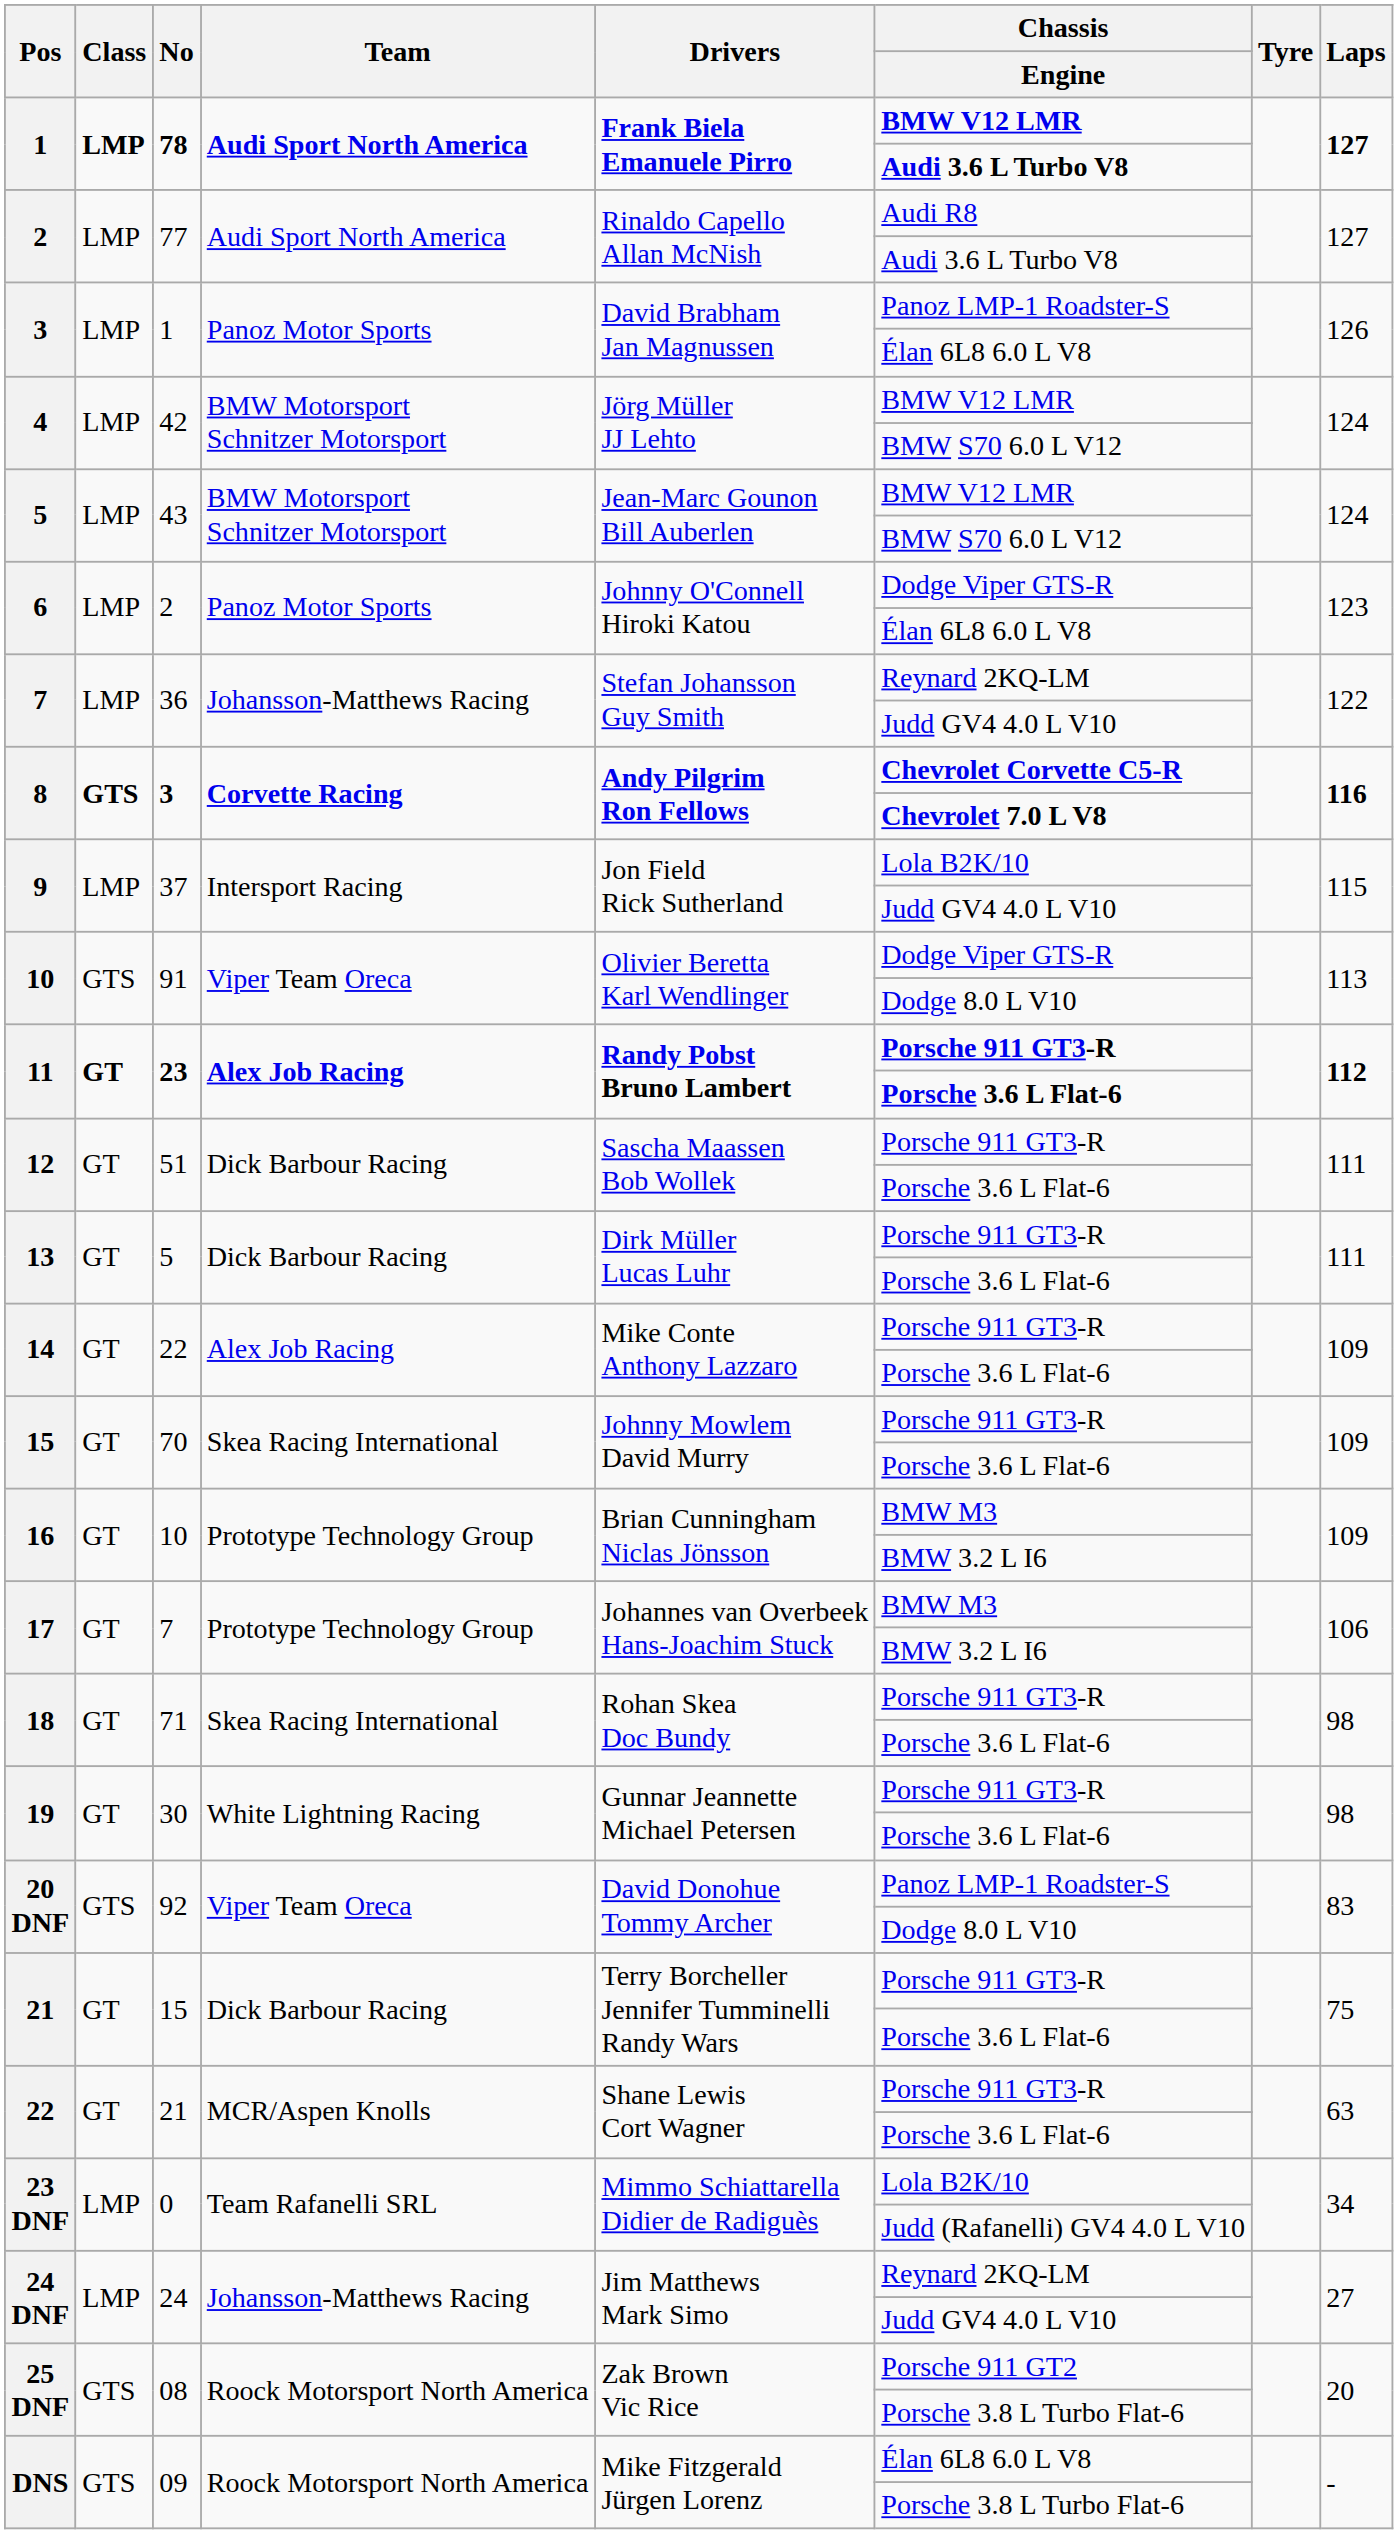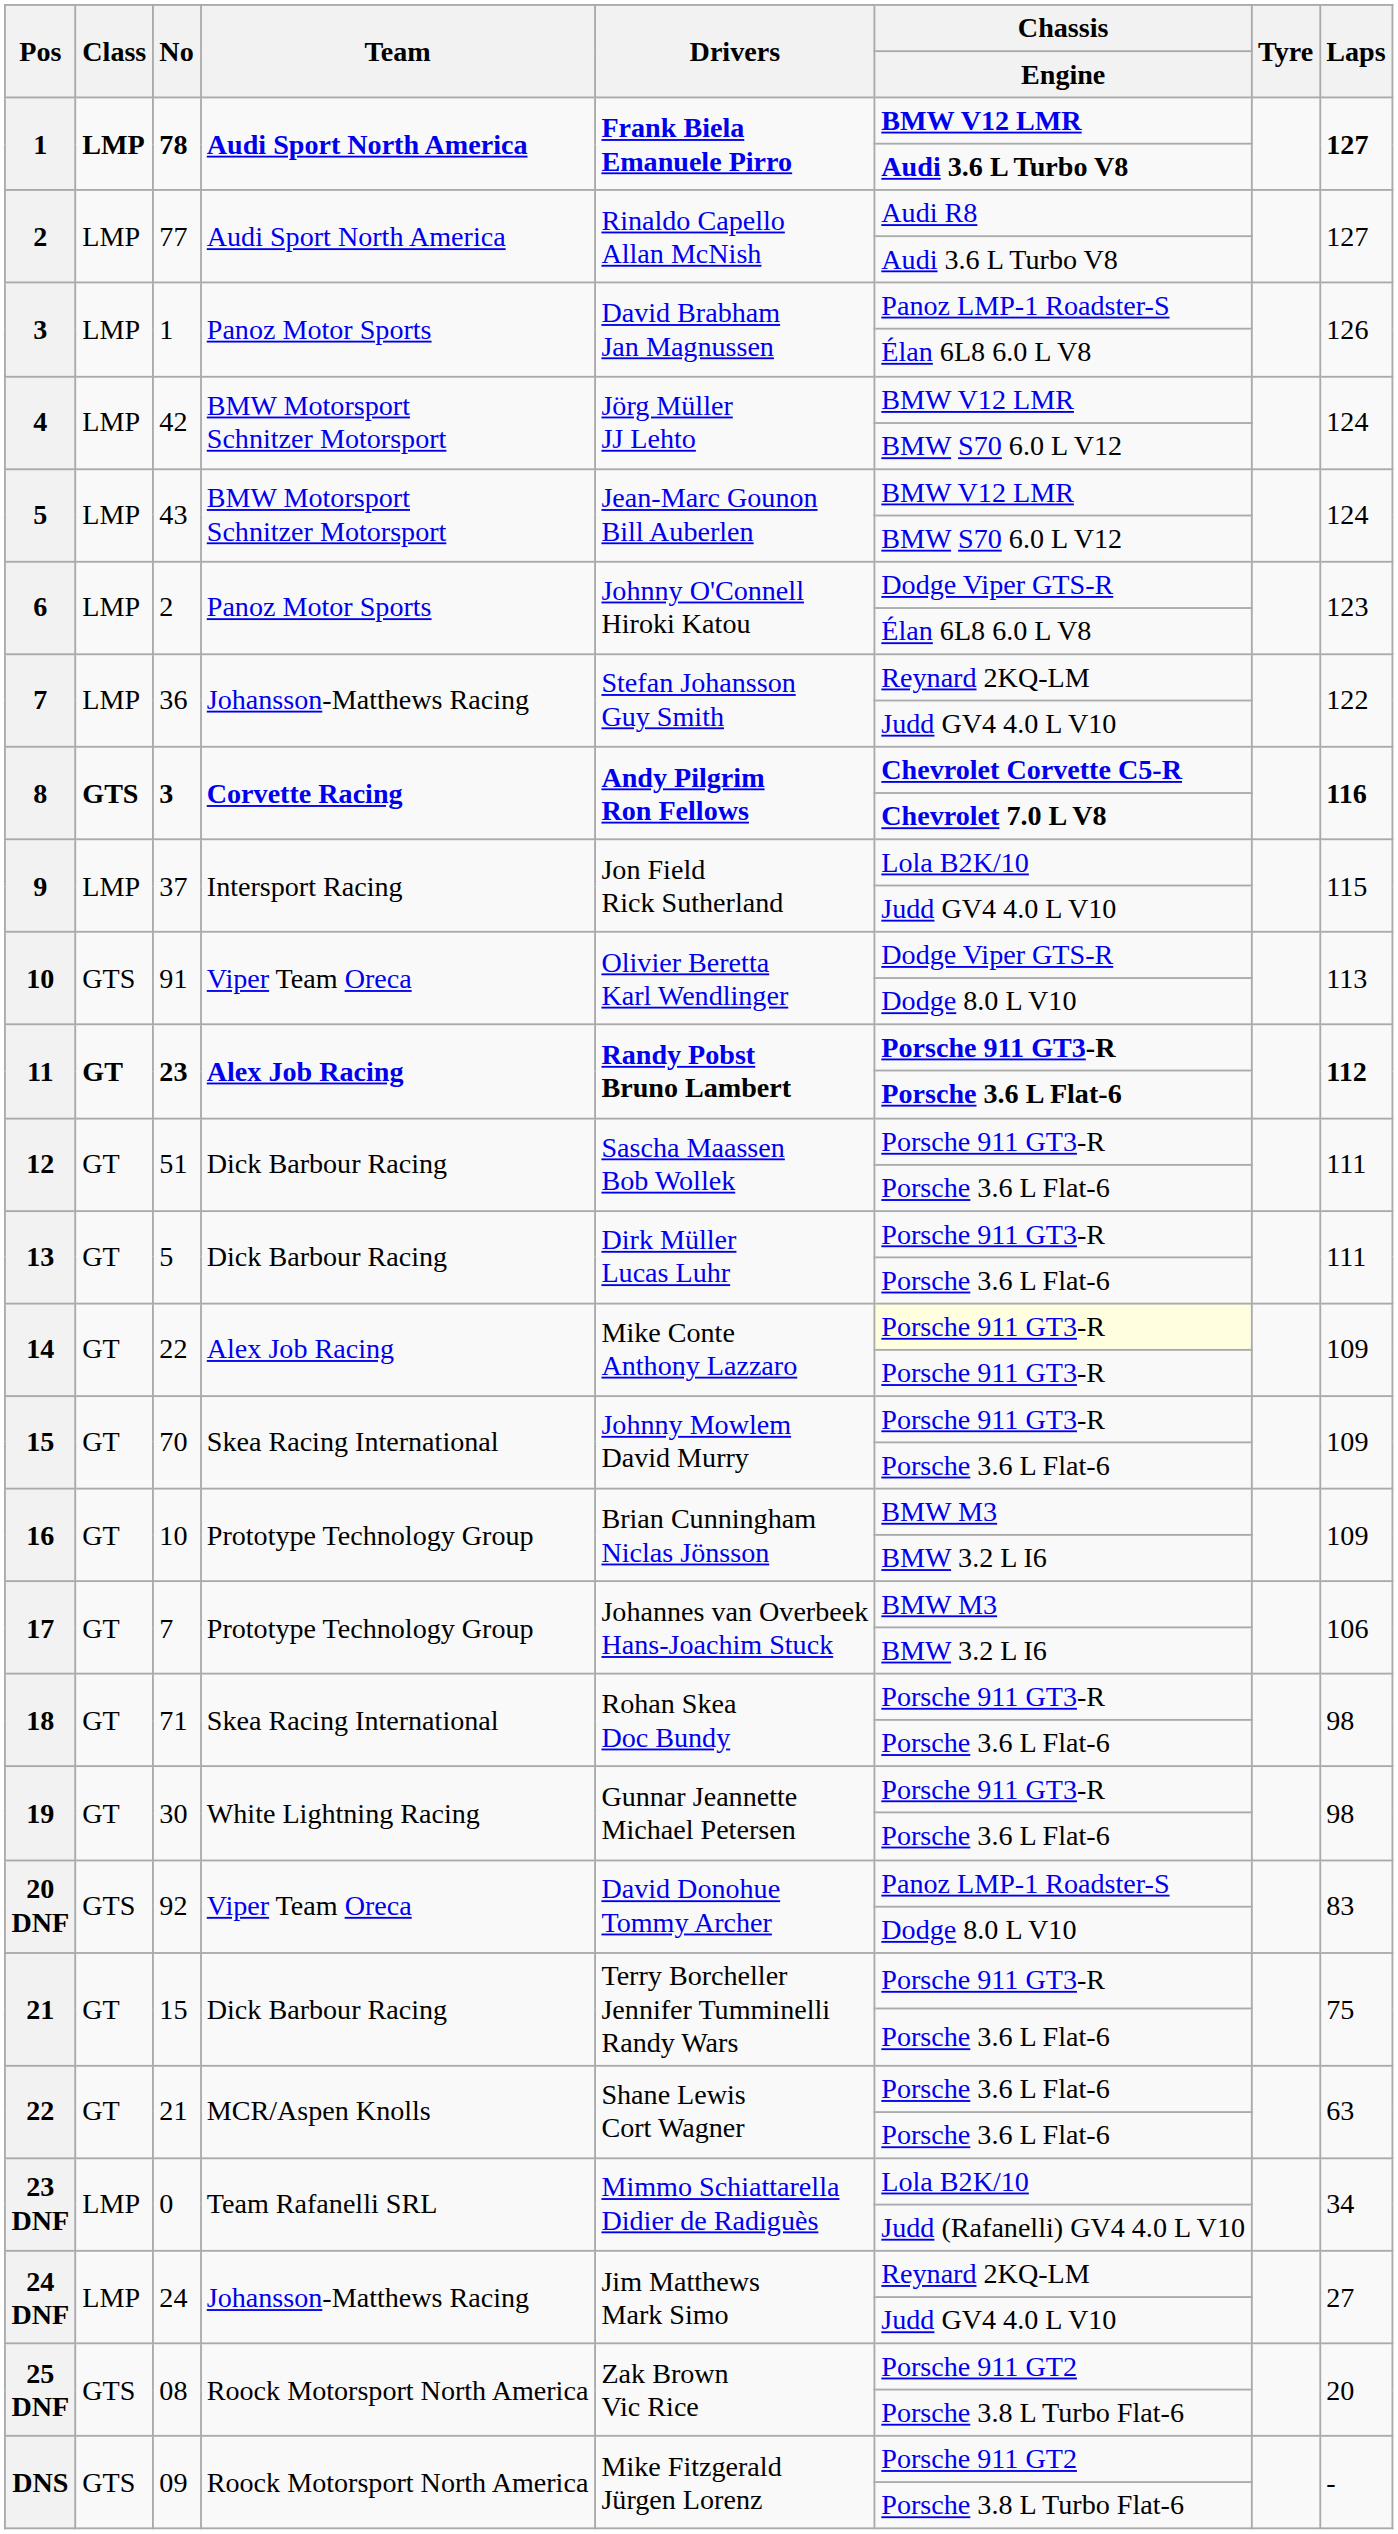row 29 | Chassis / Engine: no background -> lightyellow background
row 30 | Chassis / Engine: Porsche 3.6 L Flat-6 -> Porsche 911 GT3-R
row 45 | Chassis / Engine: Porsche 911 GT3-R -> Porsche 3.6 L Flat-6
row 53 | Chassis / Engine: Élan 6L8 6.0 L V8 -> Porsche 911 GT2
